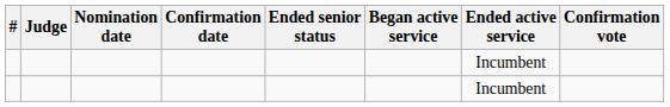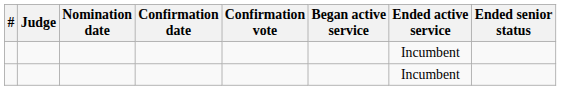columns swapped: Confirmation vote <-> Ended senior status
